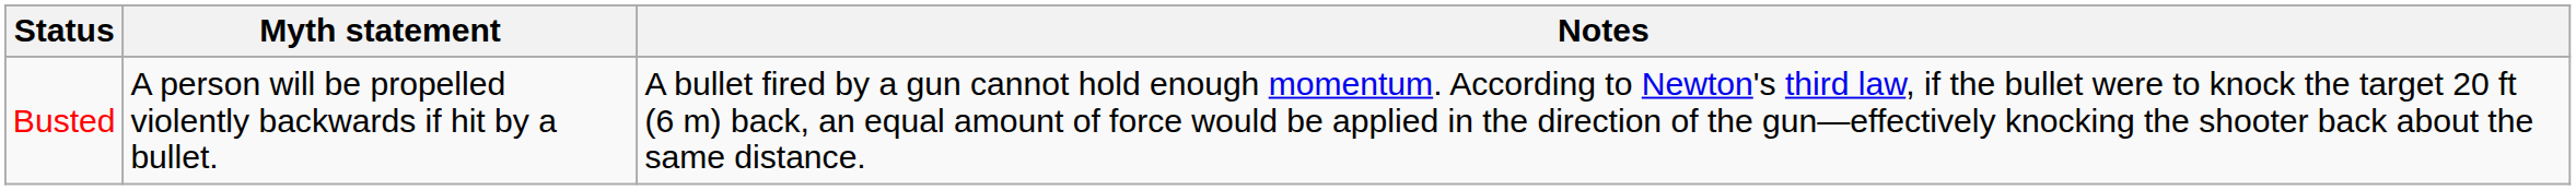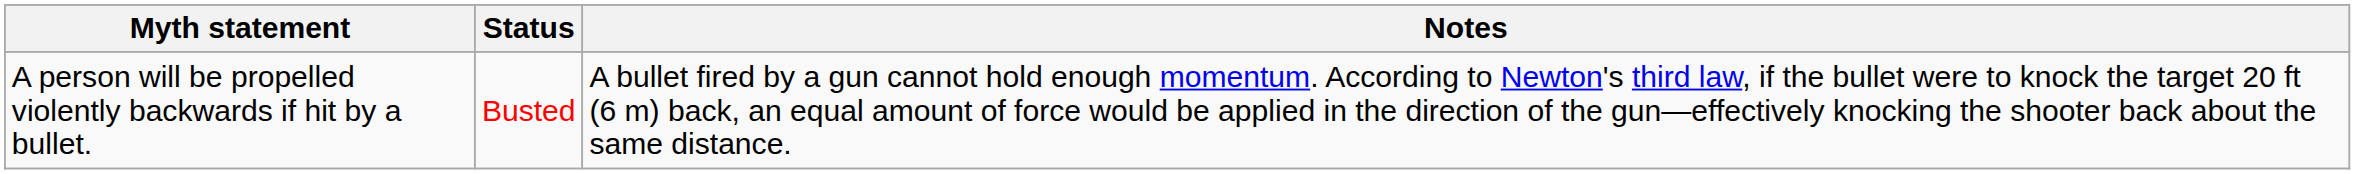columns swapped: Myth statement <-> Status
